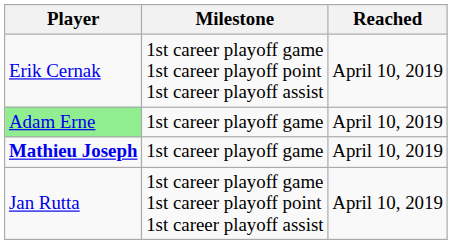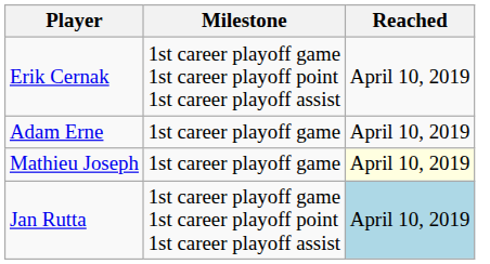row 3 | Player: lightgreen background -> no background
row 4 | Player: bold -> normal
row 4 | Reached: no background -> lightyellow background
row 5 | Reached: no background -> lightblue background
